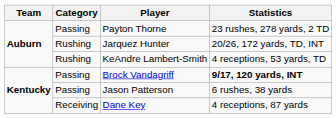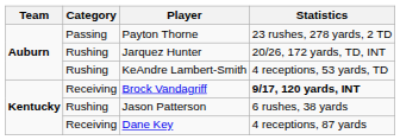Brock Vandagriff | Category: Passing -> Receiving
Jason Patterson | Category: Passing -> Rushing
